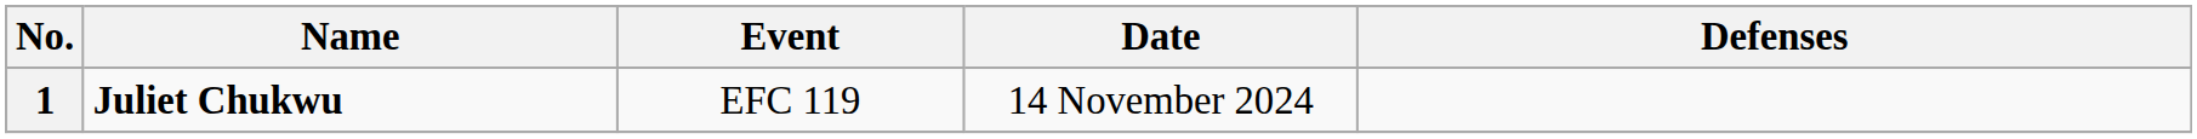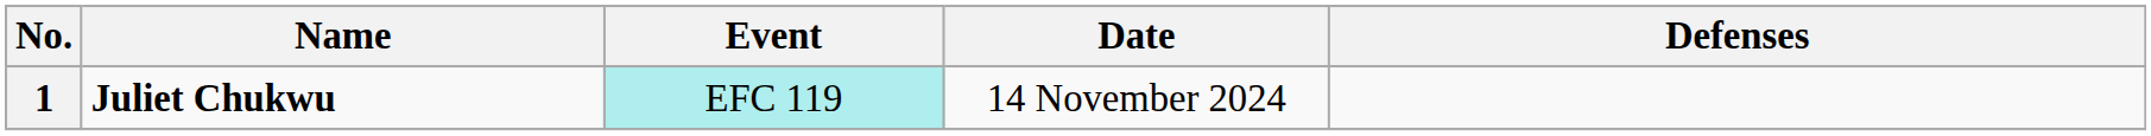1 | Event: no background -> paleturquoise background
